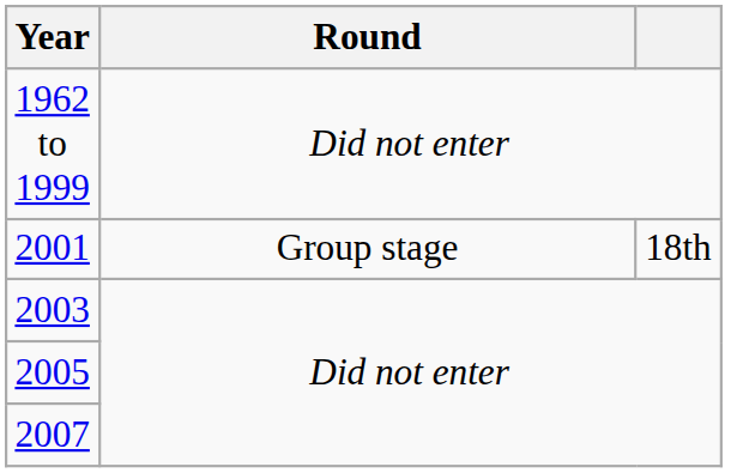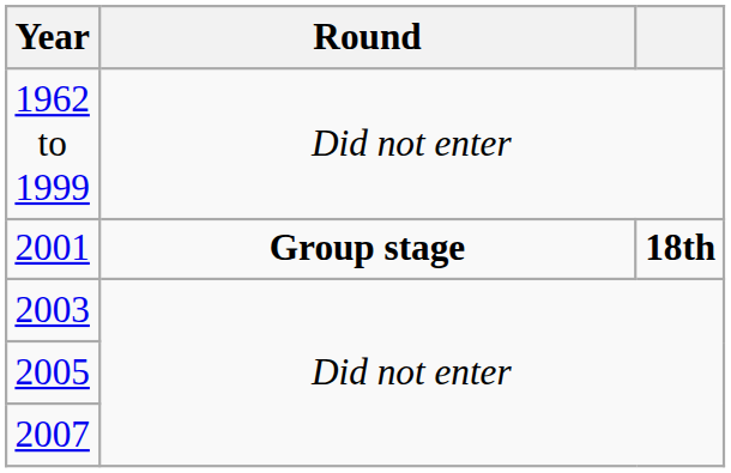2001 | Round: normal -> bold
2001 | column 3: normal -> bold
